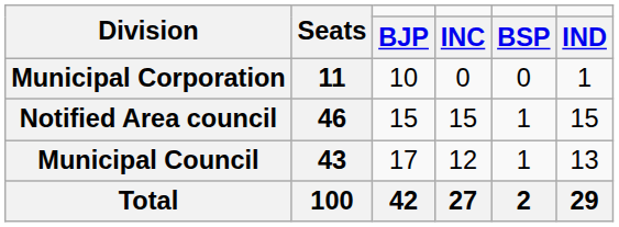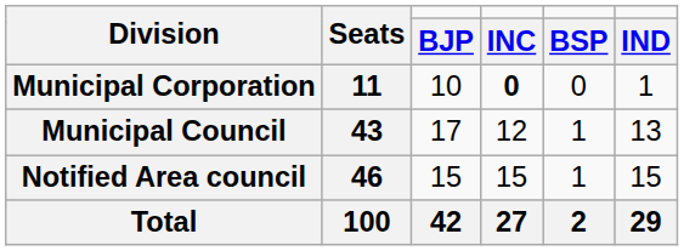Municipal Corporation | INC: normal -> bold
rows swapped: Municipal Council <-> Notified Area council
